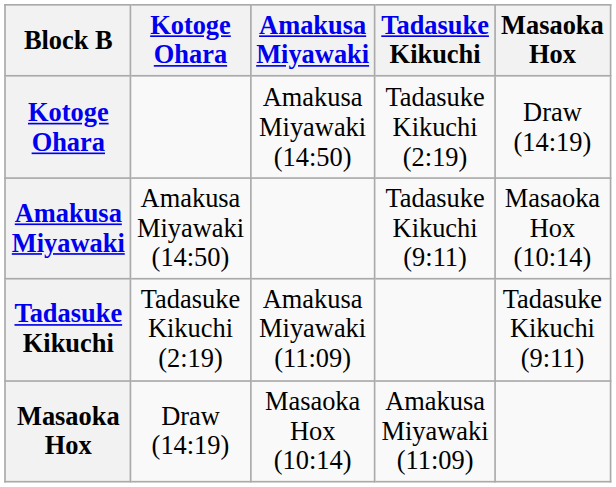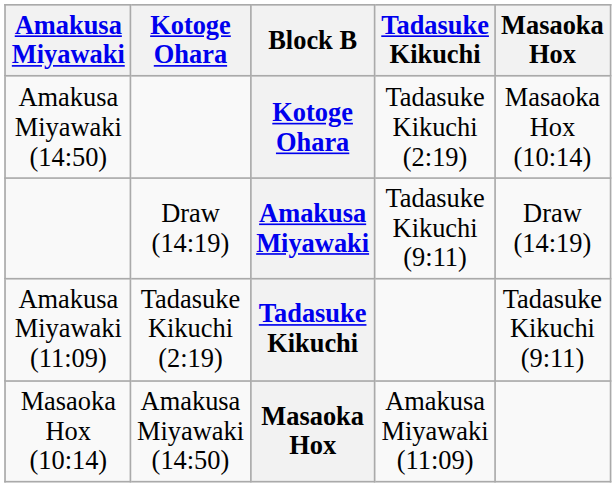columns swapped: Block B <-> Amakusa Miyawaki
row 2 | Masaoka Hox: Draw (14:19) -> Masaoka Hox (10:14)
row 3 | Kotoge Ohara: Amakusa Miyawaki (14:50) -> Draw (14:19)
row 3 | Masaoka Hox: Masaoka Hox (10:14) -> Draw (14:19)
row 5 | Kotoge Ohara: Draw (14:19) -> Amakusa Miyawaki (14:50)
